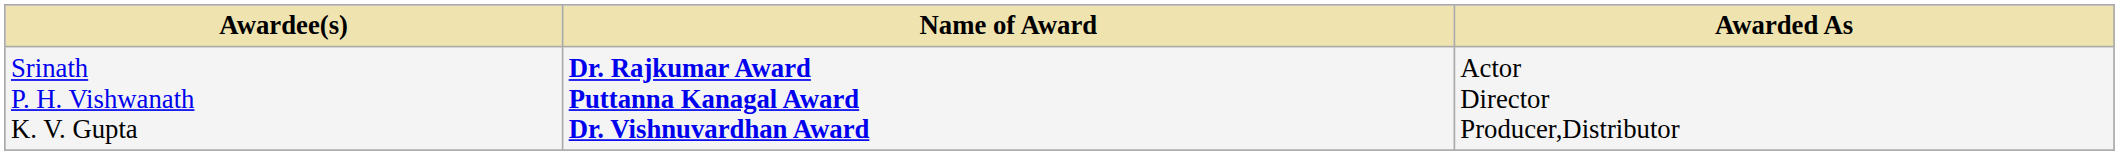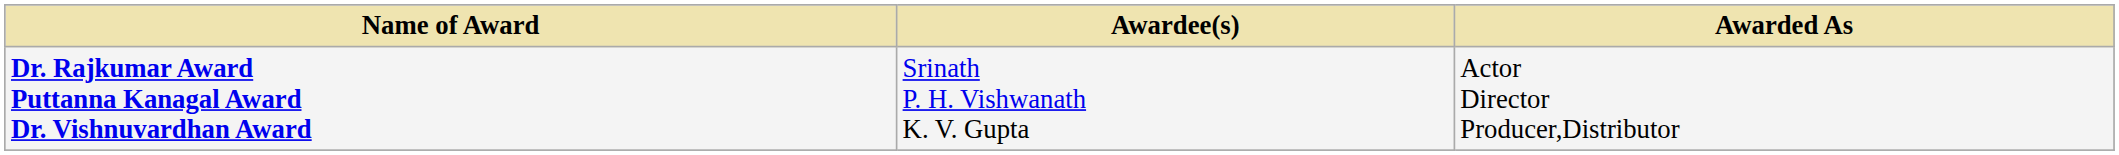columns swapped: Name of Award <-> Awardee(s)
